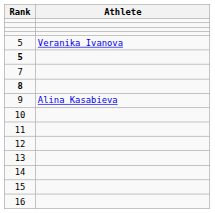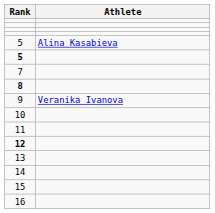row 6 | Athlete: Veranika Ivanova -> Alina Kasabieva
row 10 | Athlete: Alina Kasabieva -> Veranika Ivanova
row 13 | Rank: normal -> bold
